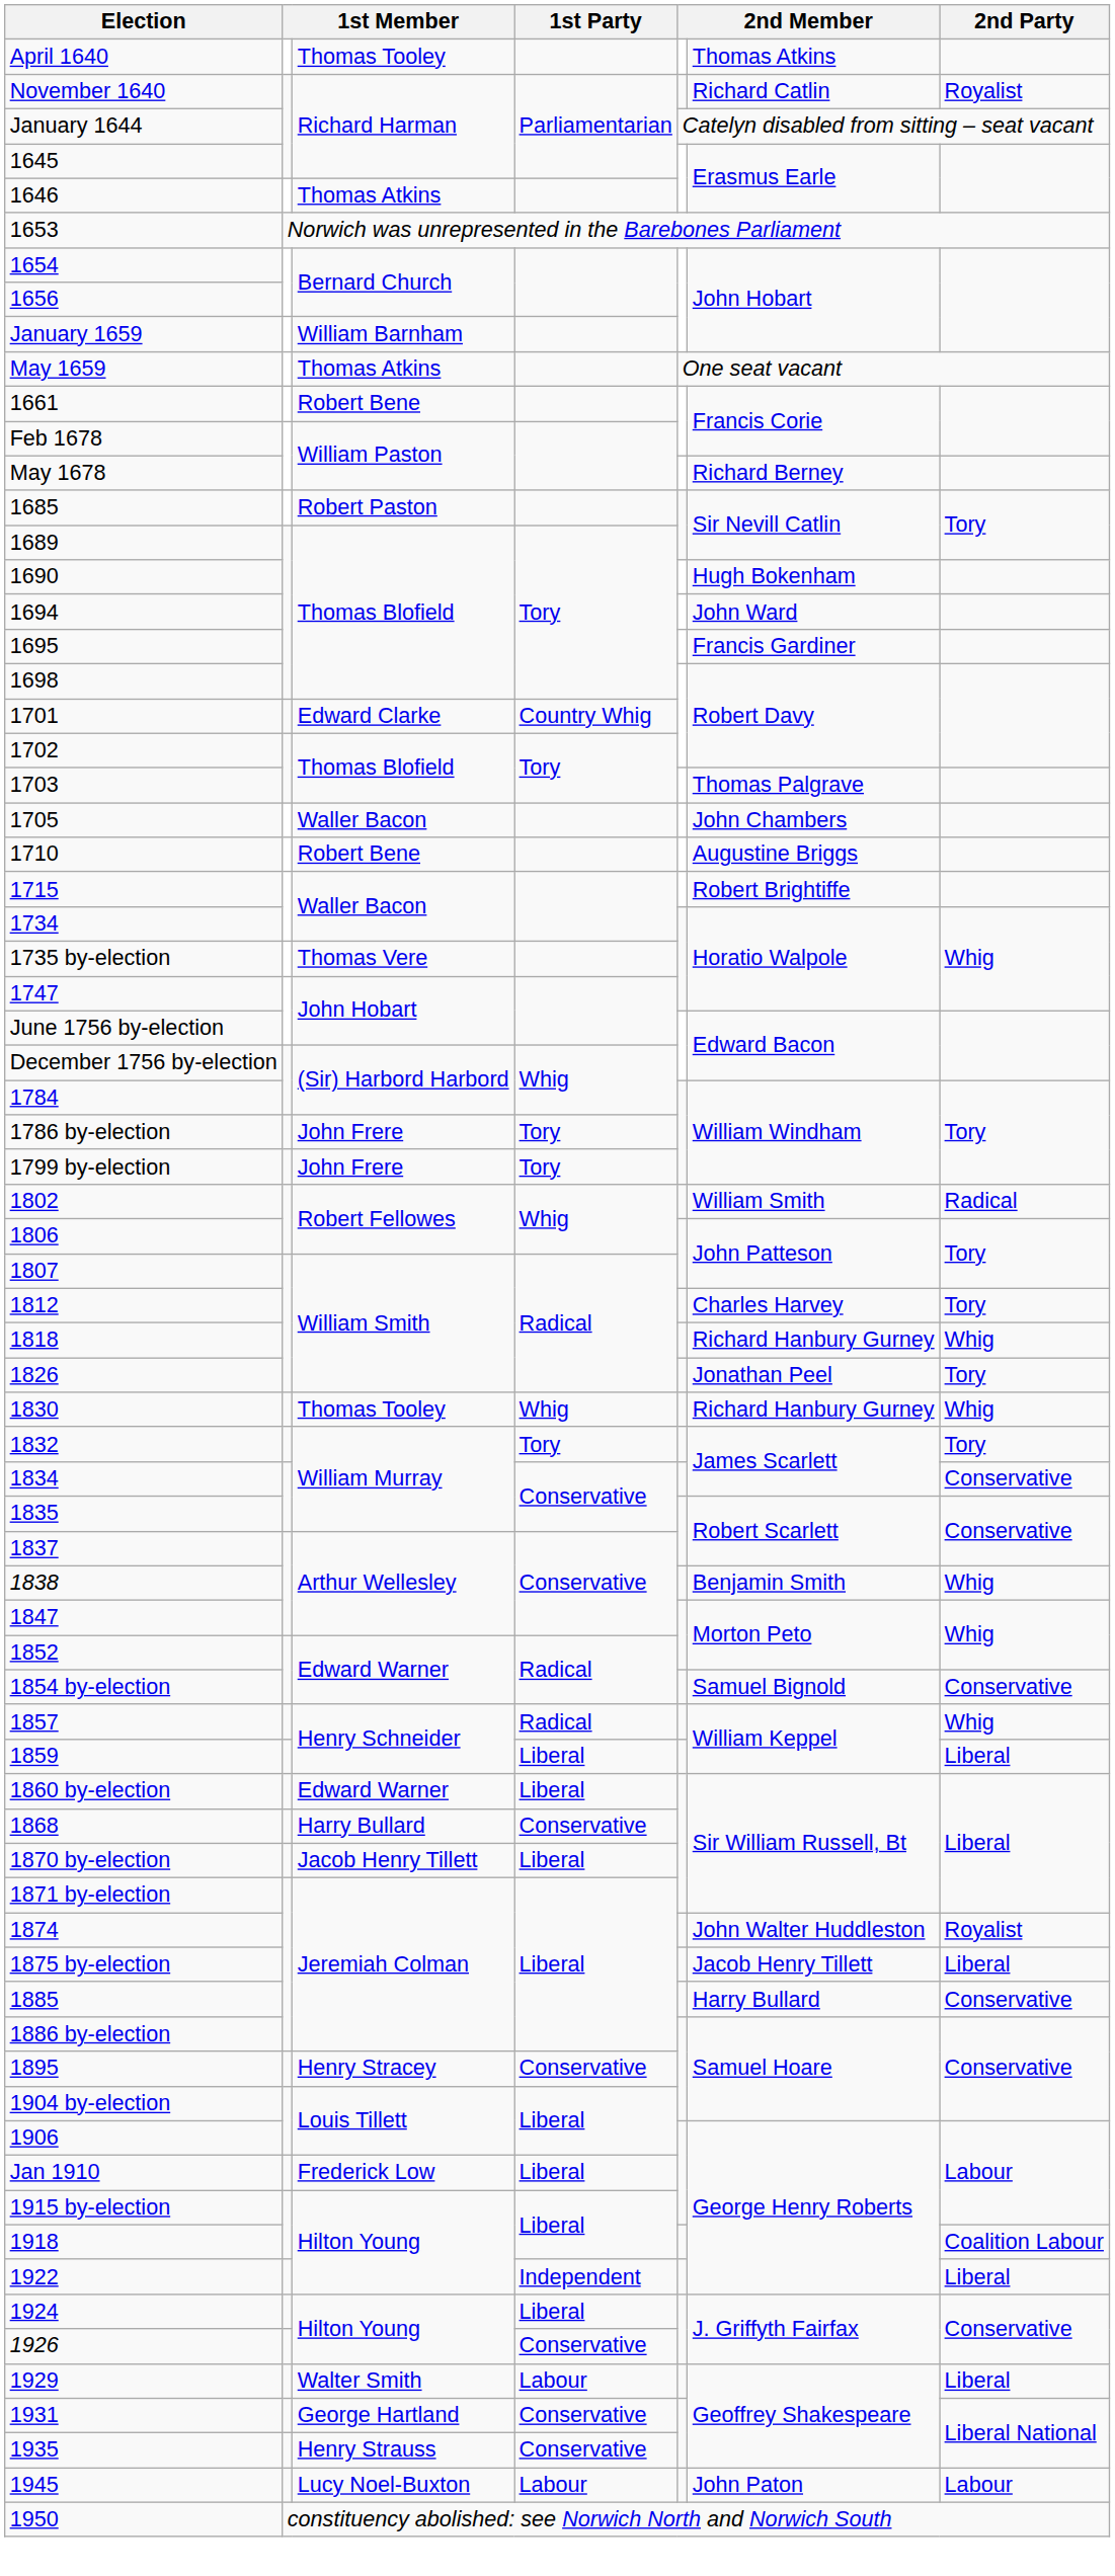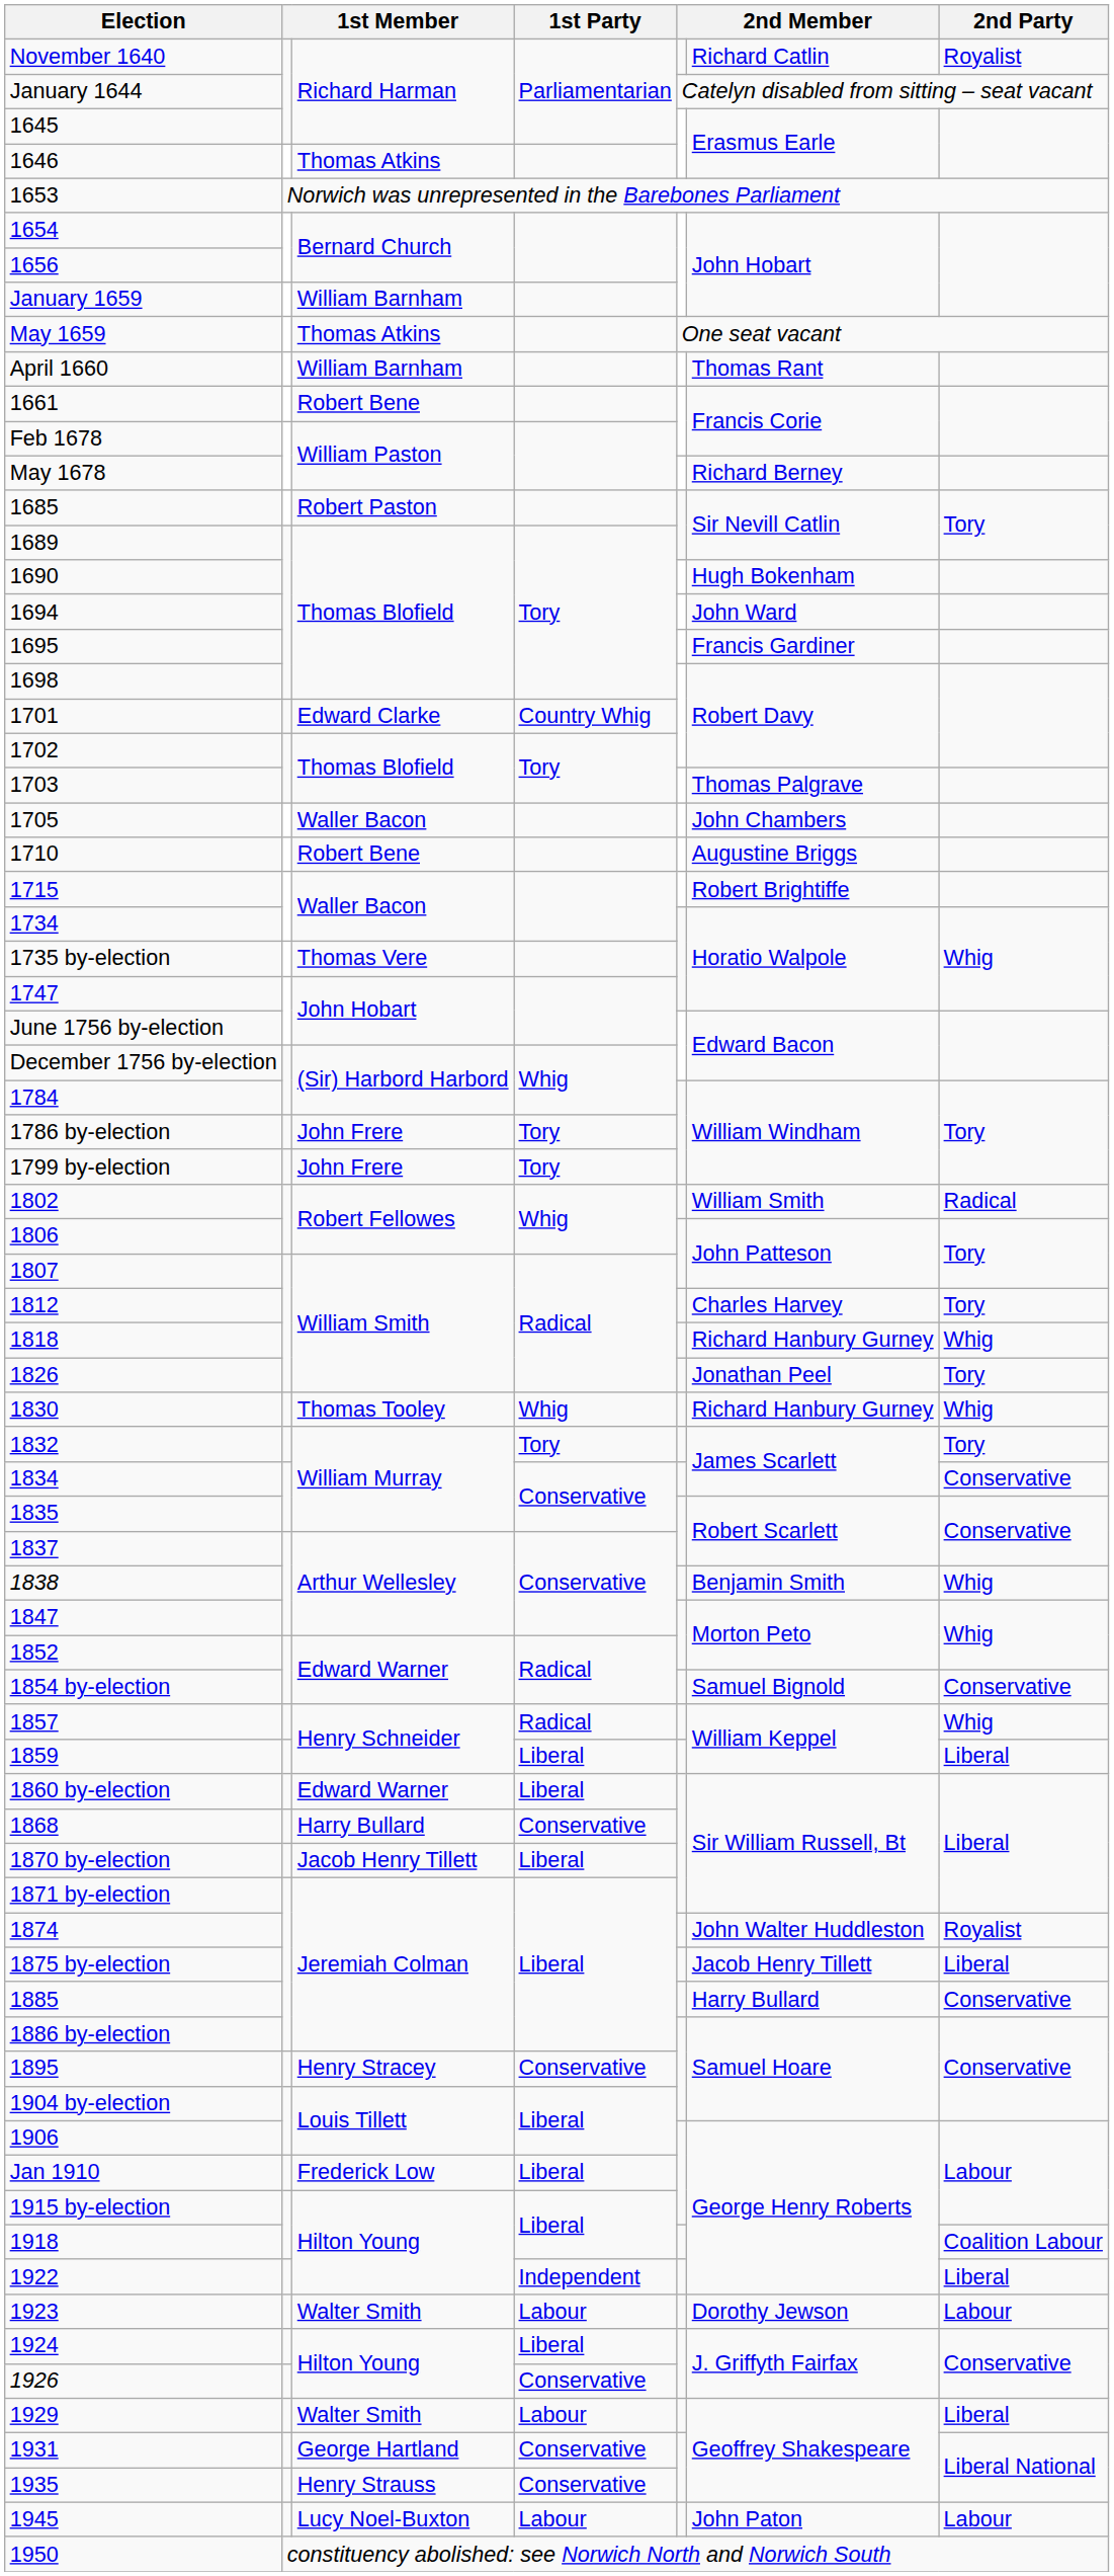- row: April 1640 | Thomas Tooley | Thomas Atkins
+ row: April 1660 | William Barnham | Thomas Rant
+ row: 1923 | Walter Smith | Labour | Dorothy Jewson | Labour
